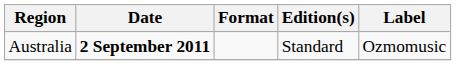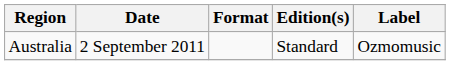Australia | Date: bold -> normal
